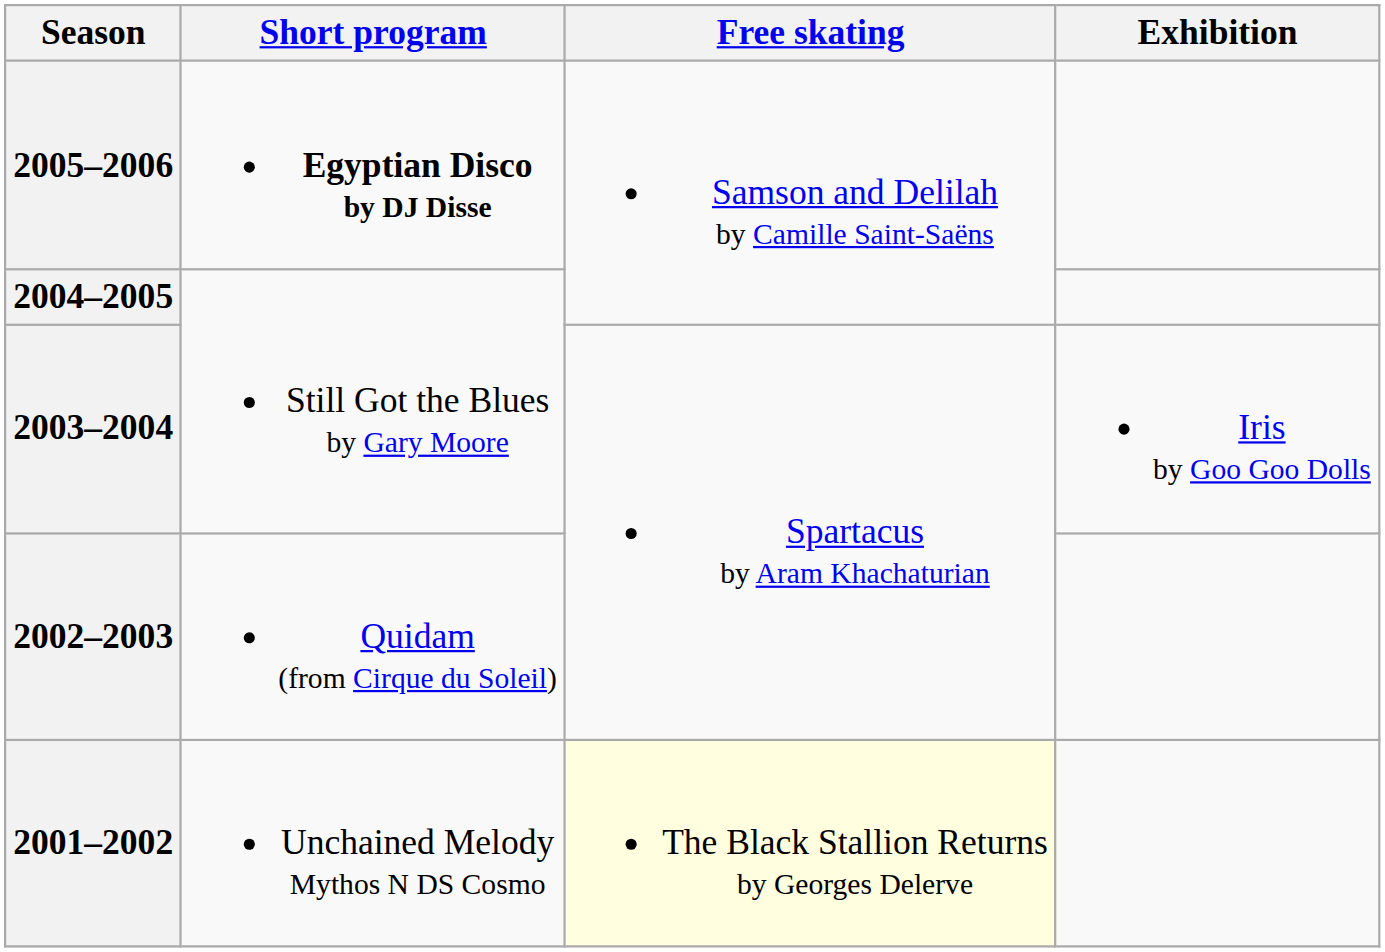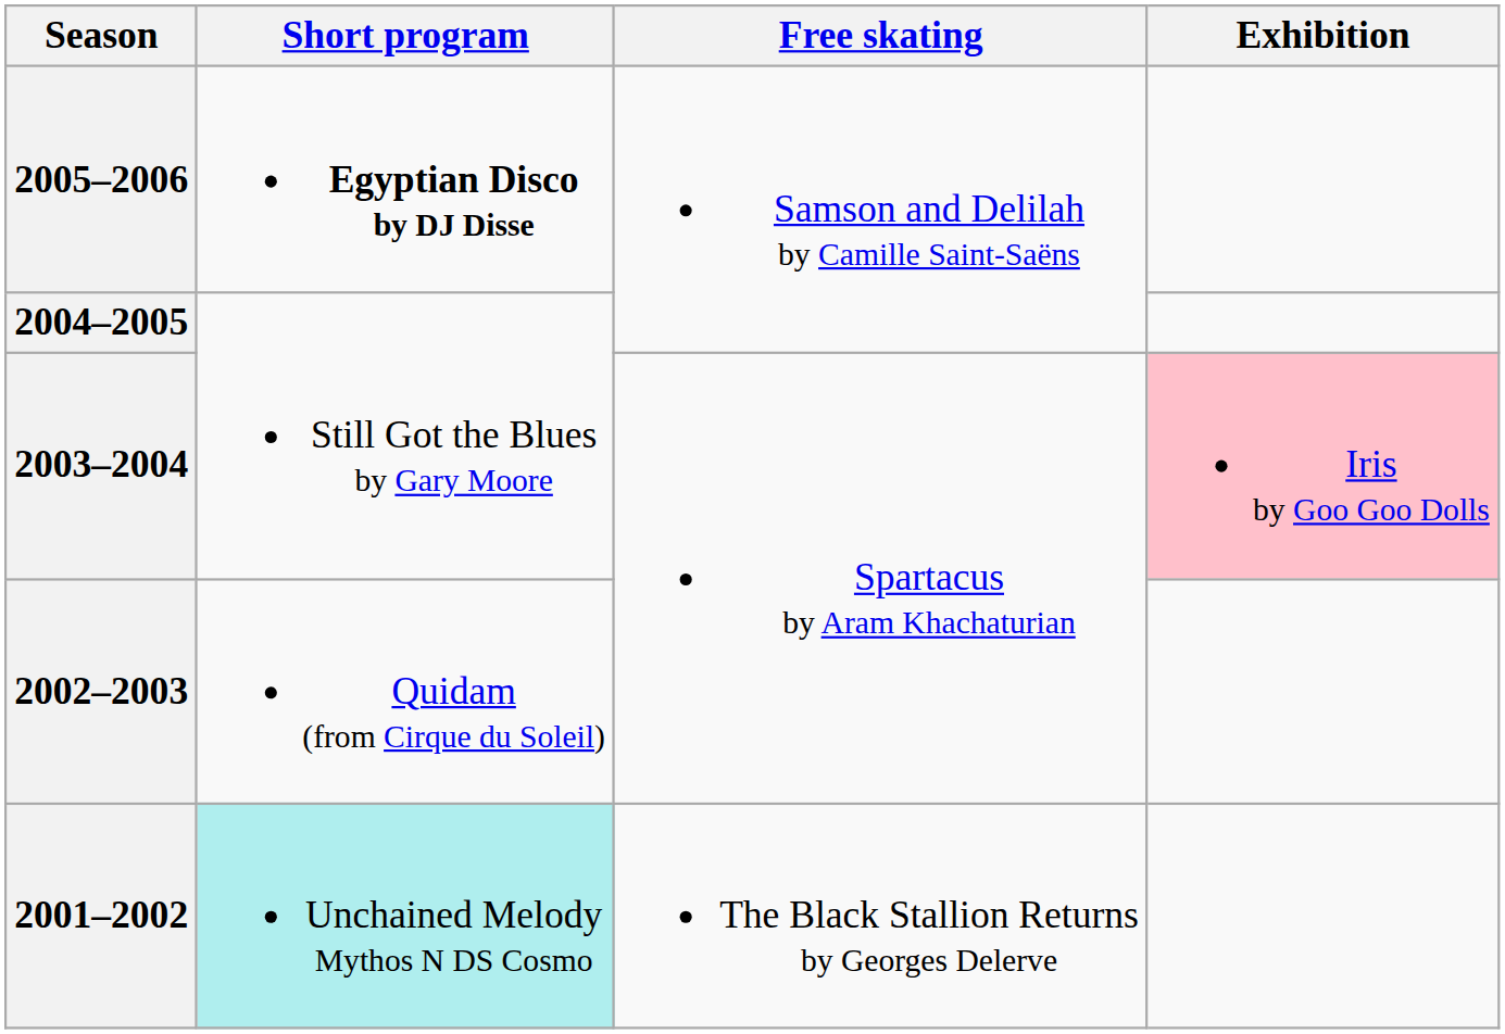2003–2004 | Exhibition: no background -> pink background
2001–2002 | Short program: no background -> paleturquoise background
2001–2002 | Free skating: lightyellow background -> no background
